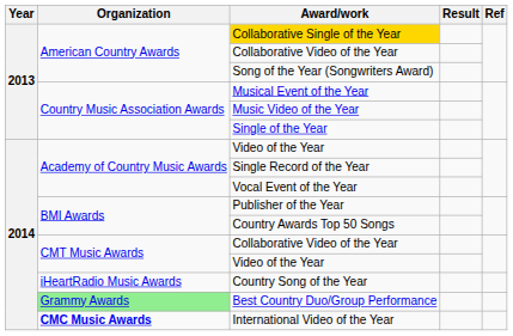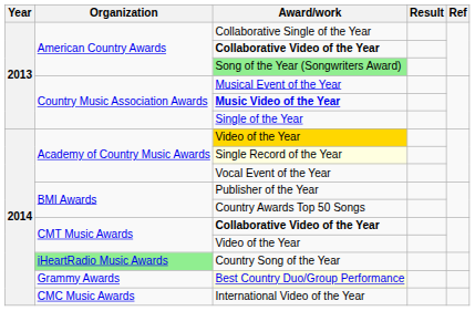Collaborative Single of the Year | Award/work: gold background -> no background
American Country Awards / Collaborative Video of the Year | Award/work: normal -> bold
Song of the Year (Songwriters Award) | Award/work: no background -> lightgreen background
Music Video of the Year | Award/work: normal -> bold
Academy of Country Music Awards / Video of the Year | Award/work: no background -> gold background
Single Record of the Year | Award/work: no background -> lightyellow background
CMT Music Awards / Collaborative Video of the Year | Award/work: normal -> bold
Country Song of the Year | Organization: no background -> lightgreen background
Best Country Duo/Group Performance | Organization: lightgreen background -> no background
Best Country Duo/Group Performance | Award/work: no background -> lightyellow background
International Video of the Year | Organization: bold -> normal
